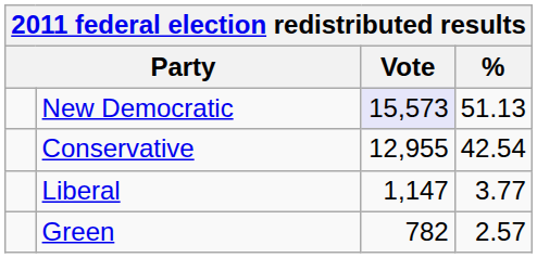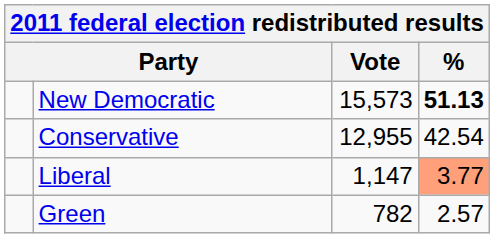New Democratic | Vote: lavender background -> no background
New Democratic | %: normal -> bold
Liberal | %: no background -> lightsalmon background
